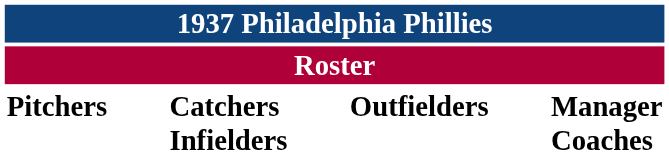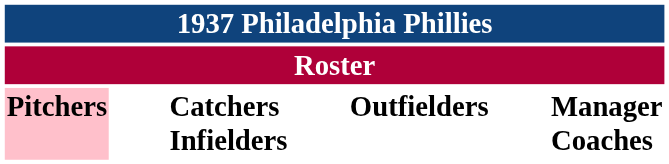Pitchers | column 1: no background -> pink background
